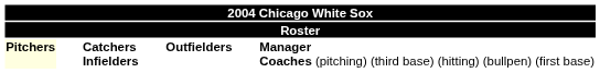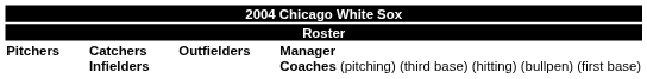Pitchers | column 1: lightyellow background -> no background
